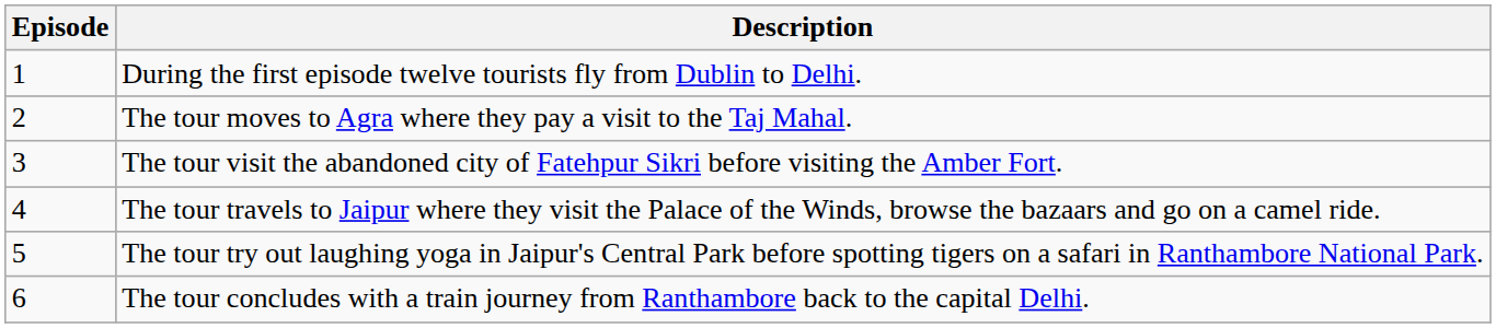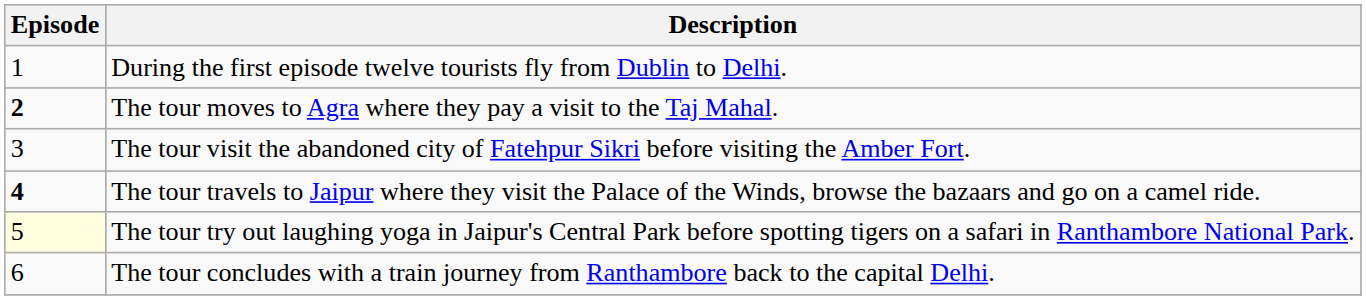row 3 | Episode: normal -> bold
row 5 | Episode: normal -> bold
row 6 | Episode: no background -> lightyellow background
